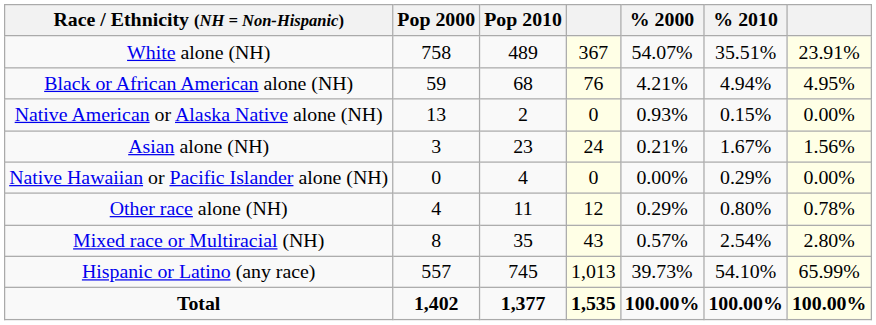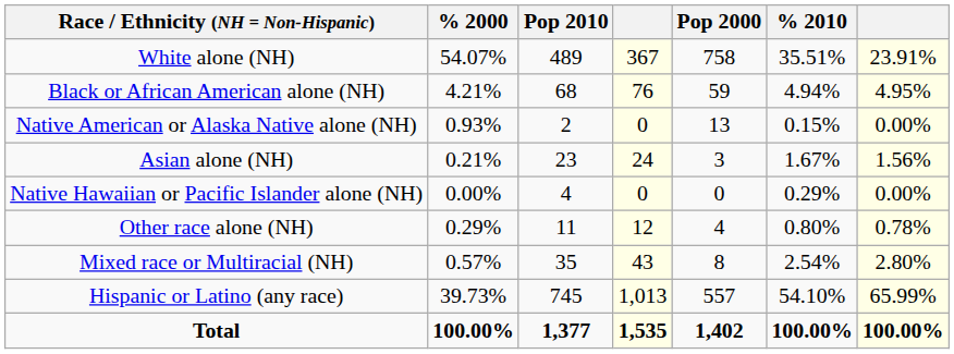columns swapped: Pop 2000 <-> % 2000
